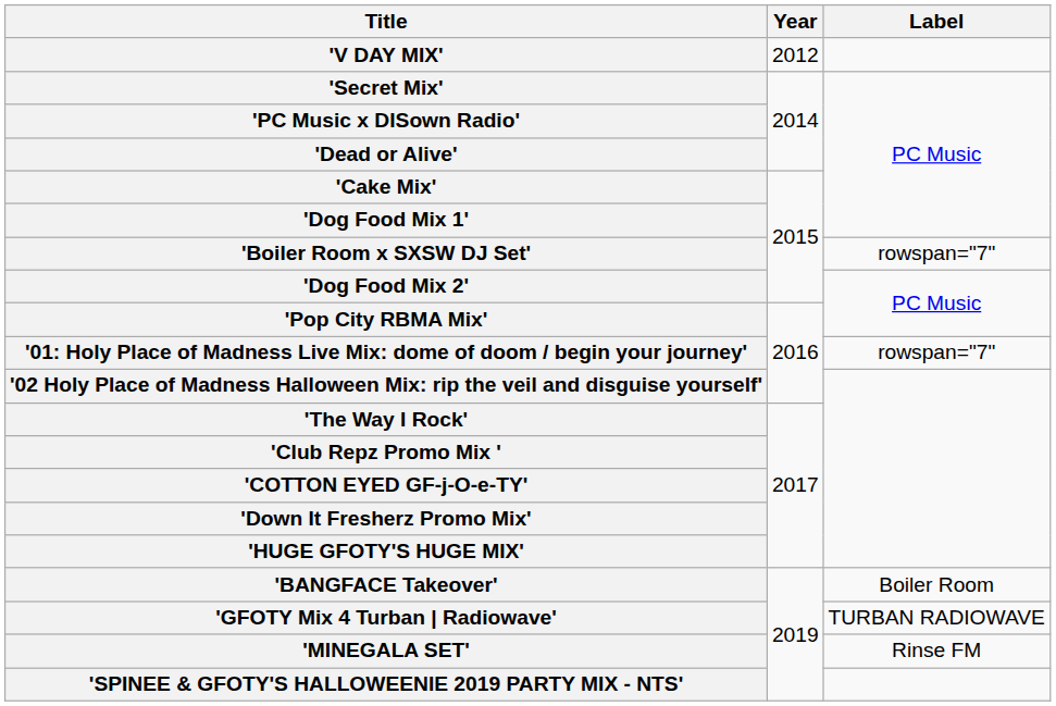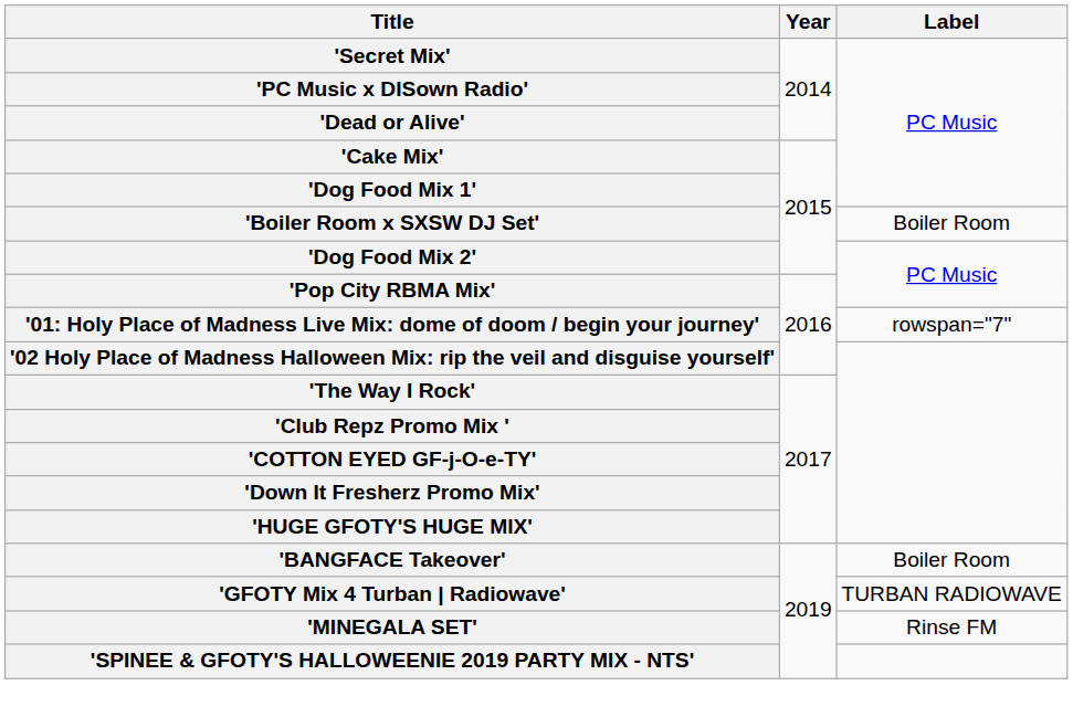- row: 'V DAY MIX' | 2012
'Boiler Room x SXSW DJ Set' | Label: rowspan="7" -> Boiler Room
